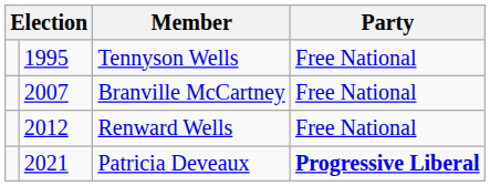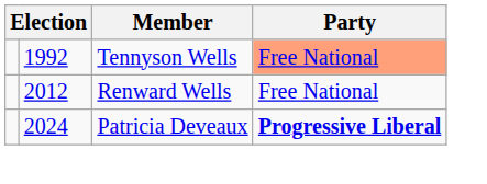Tennyson Wells | column 2: 1995 -> 1992
Tennyson Wells | Party: no background -> lightsalmon background
- row: 2007 | Branville McCartney | Free National
Patricia Deveaux | column 2: 2021 -> 2024
